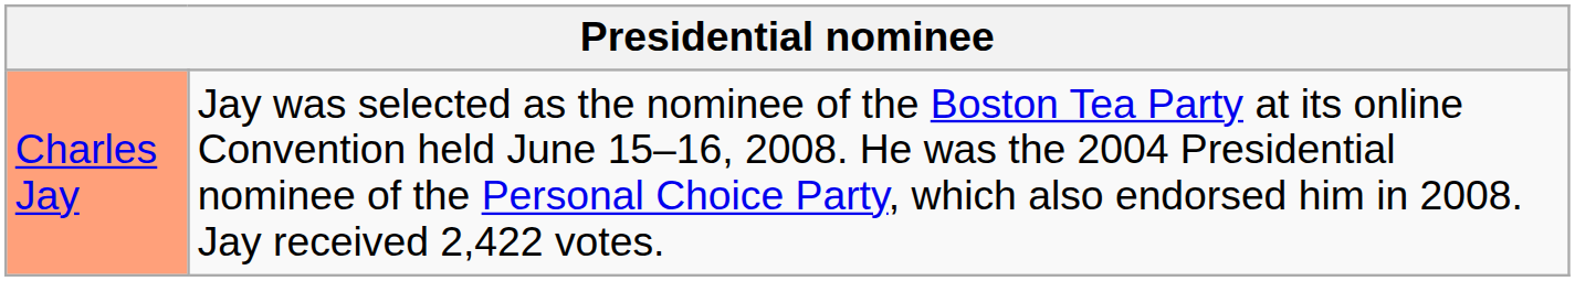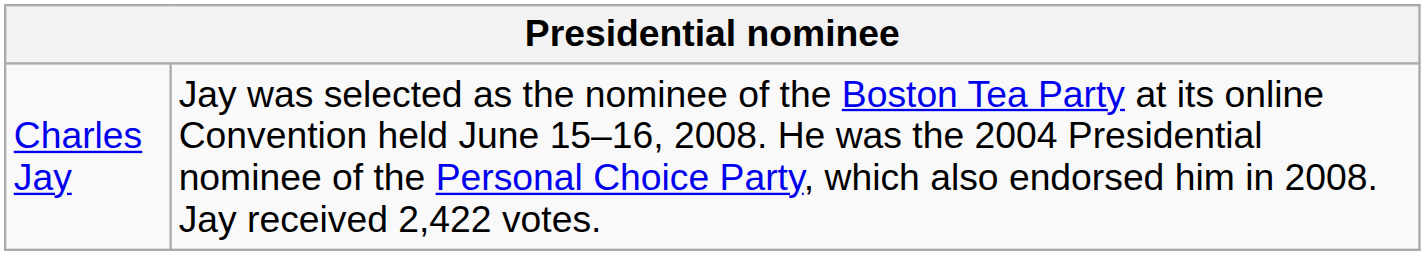Charles Jay | column 1: lightsalmon background -> no background
